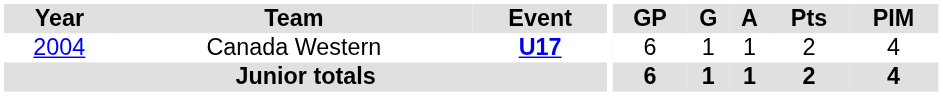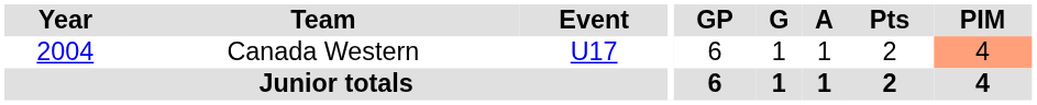Canada Western | Event: bold -> normal
Canada Western | PIM: no background -> lightsalmon background
